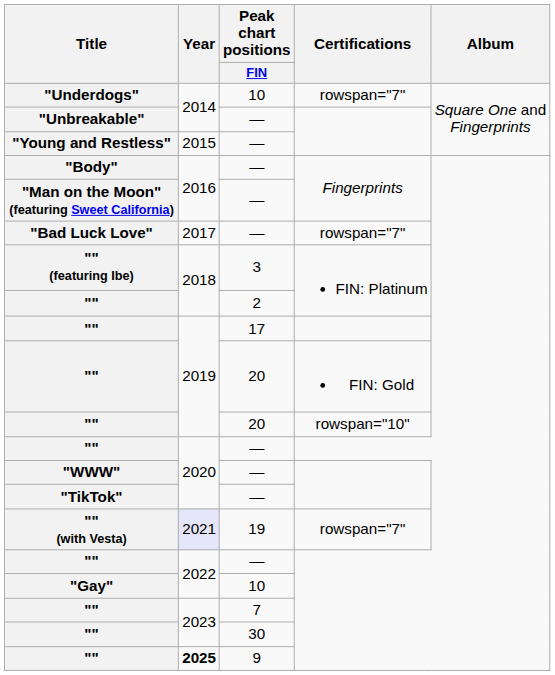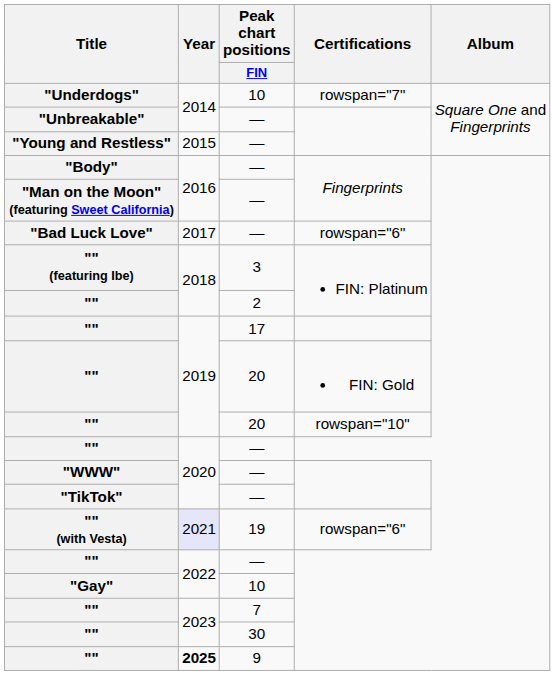"Bad Luck Love" | Certifications: rowspan="7" -> rowspan="6"
"" (with Vesta) | Certifications: rowspan="7" -> rowspan="6"
